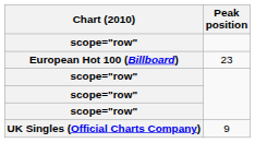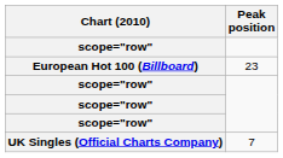UK Singles (Official Charts Company) | Peak position: 9 -> 7
